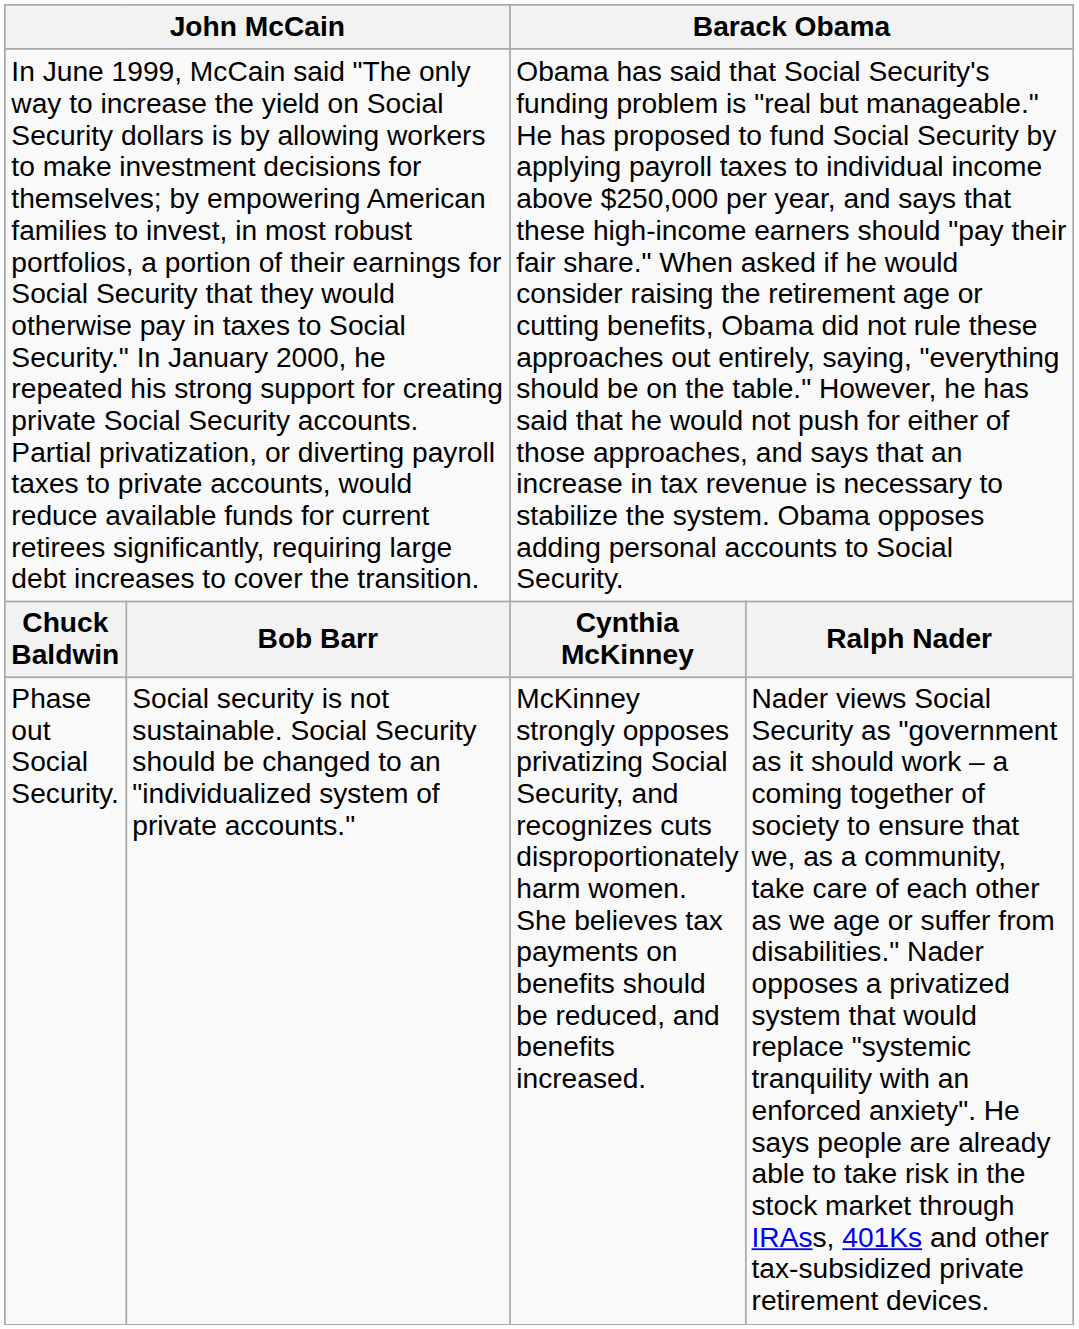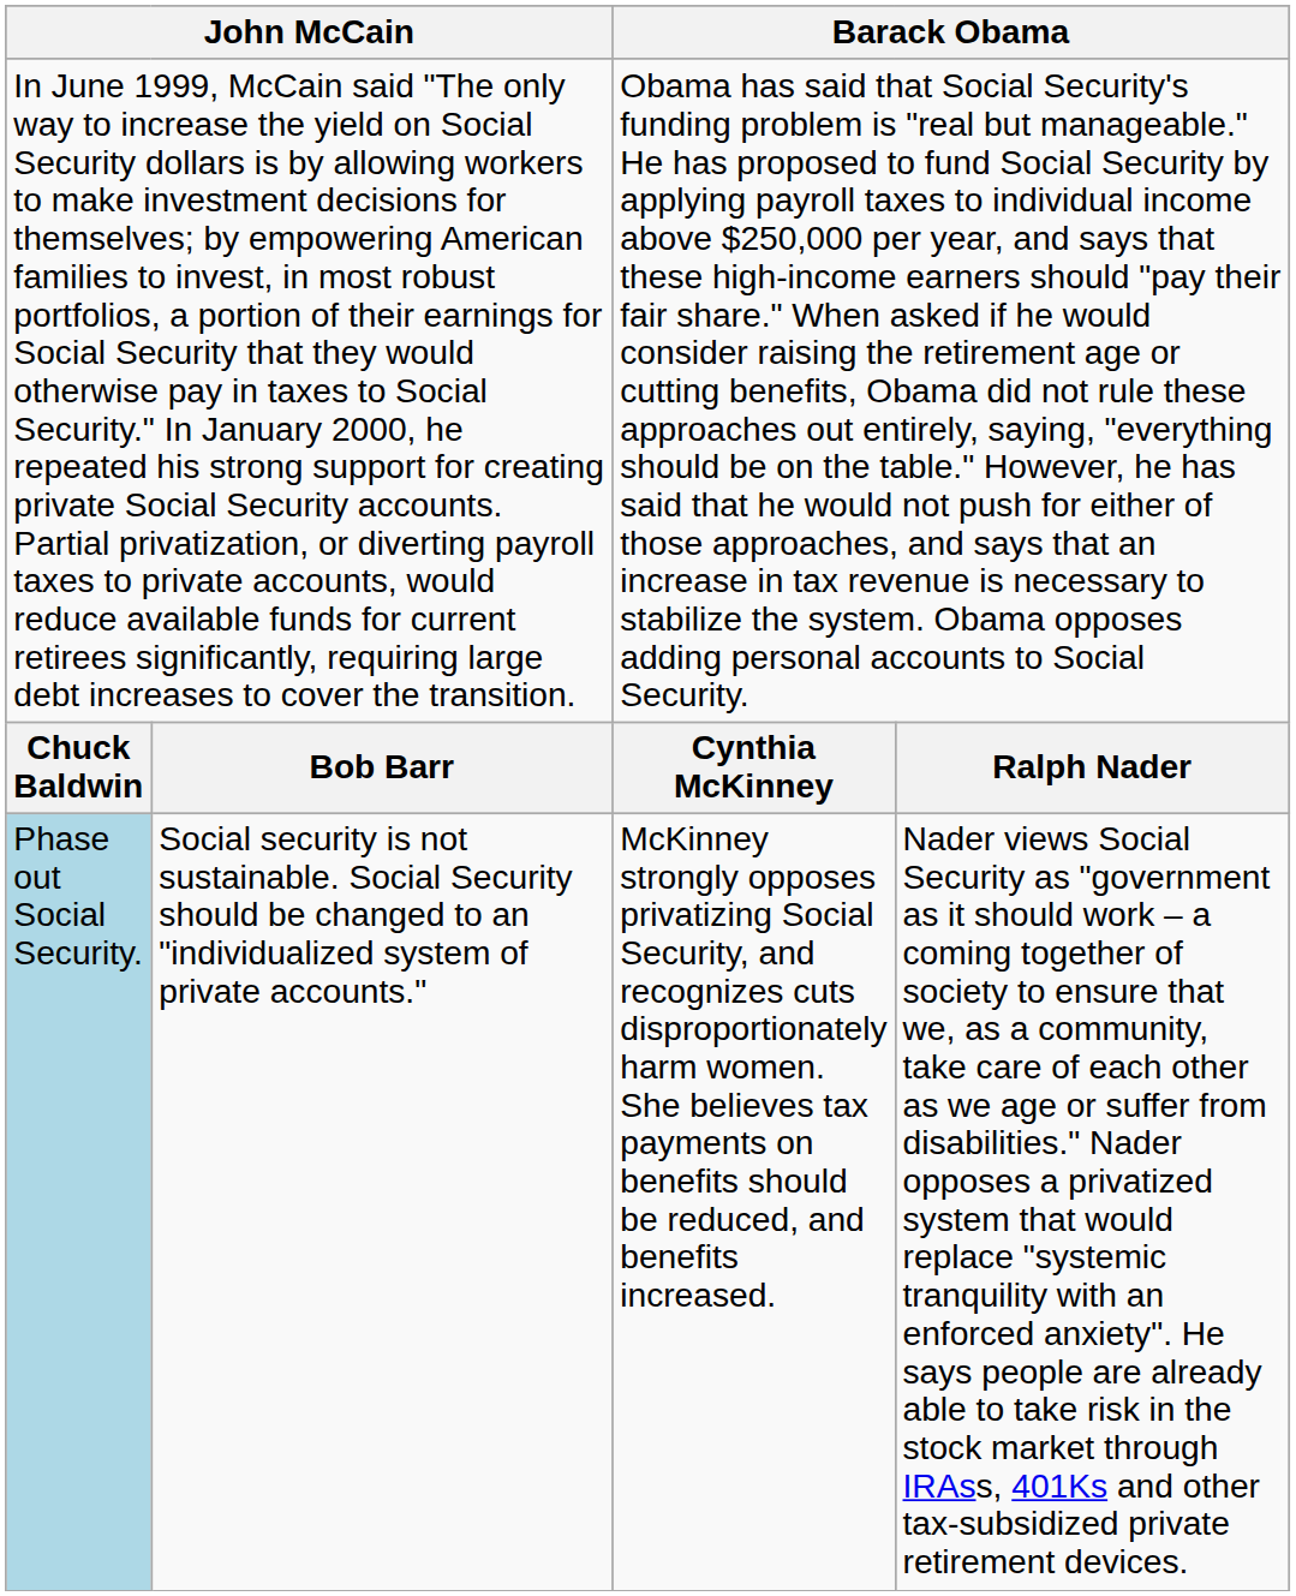Phase out Social Security. | column 1: no background -> lightblue background
